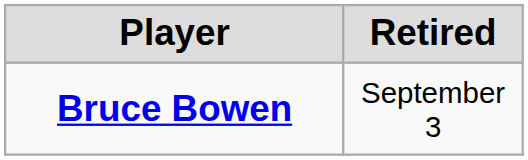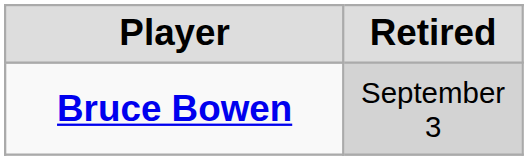Bruce Bowen | Retired: no background -> lightgrey background
